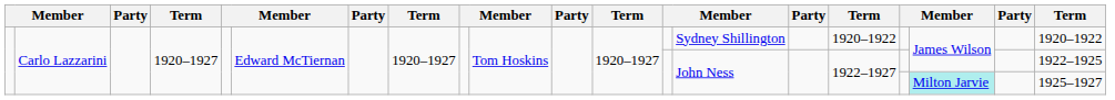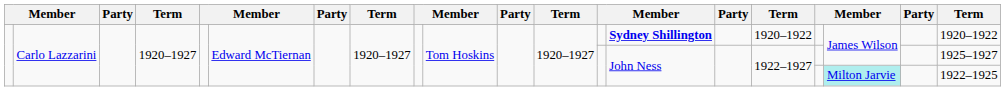row 2 | column 14: normal -> bold
row 3 | column 20: 1922–1925 -> 1925–1927
row 4 | column 20: 1925–1927 -> 1922–1925
